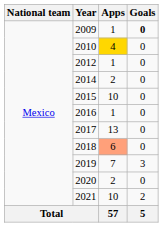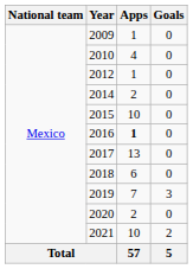2009 | Goals: bold -> normal
2010 | Apps: gold background -> no background
2016 | Apps: normal -> bold
2018 | Apps: lightsalmon background -> no background
